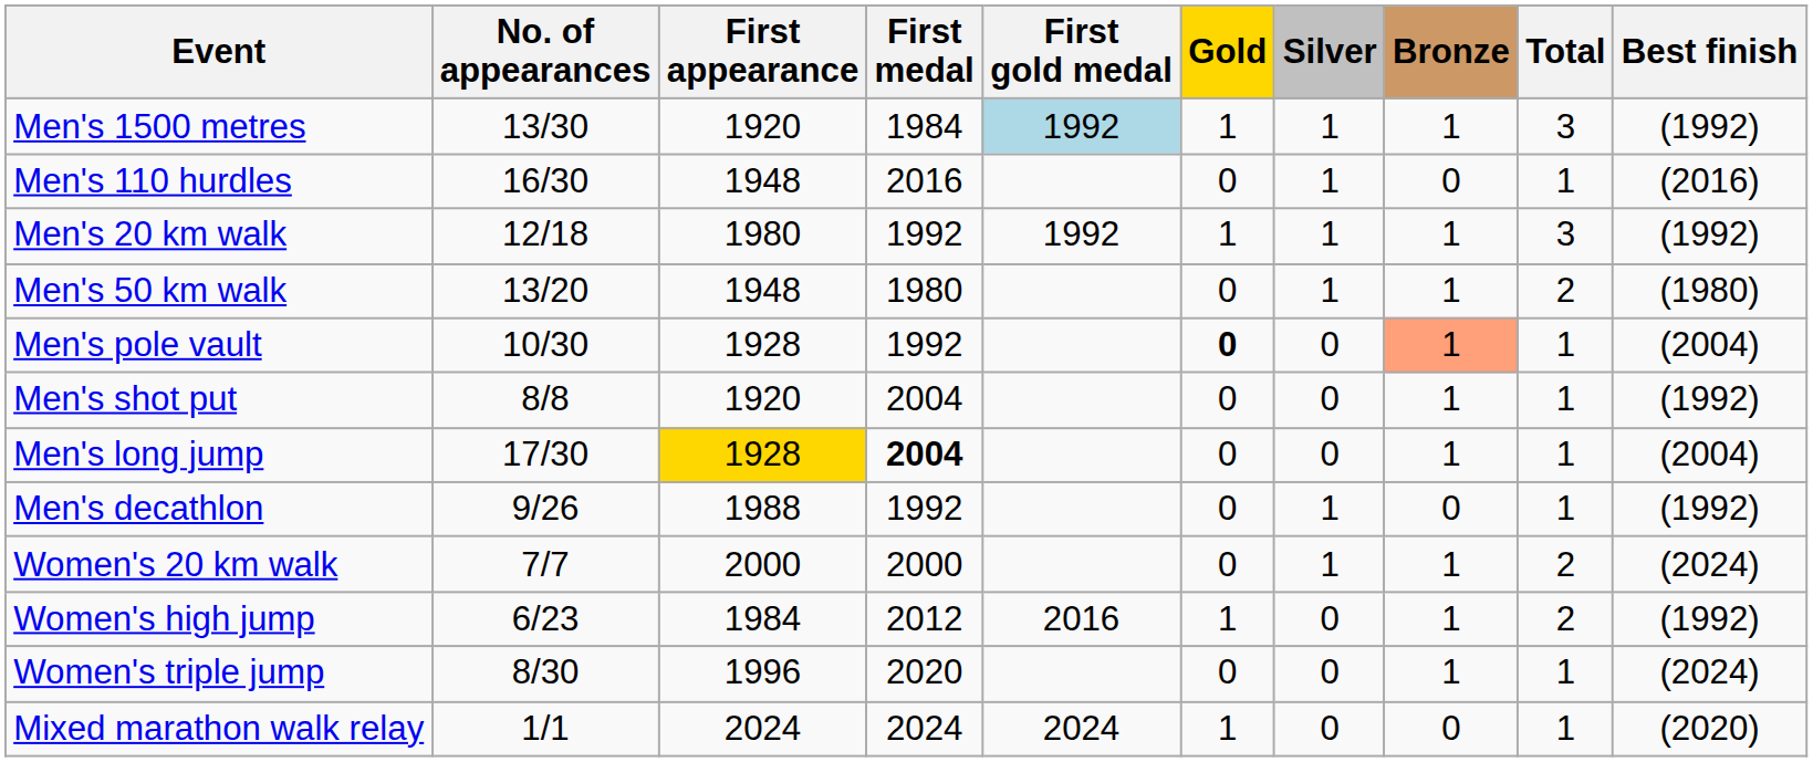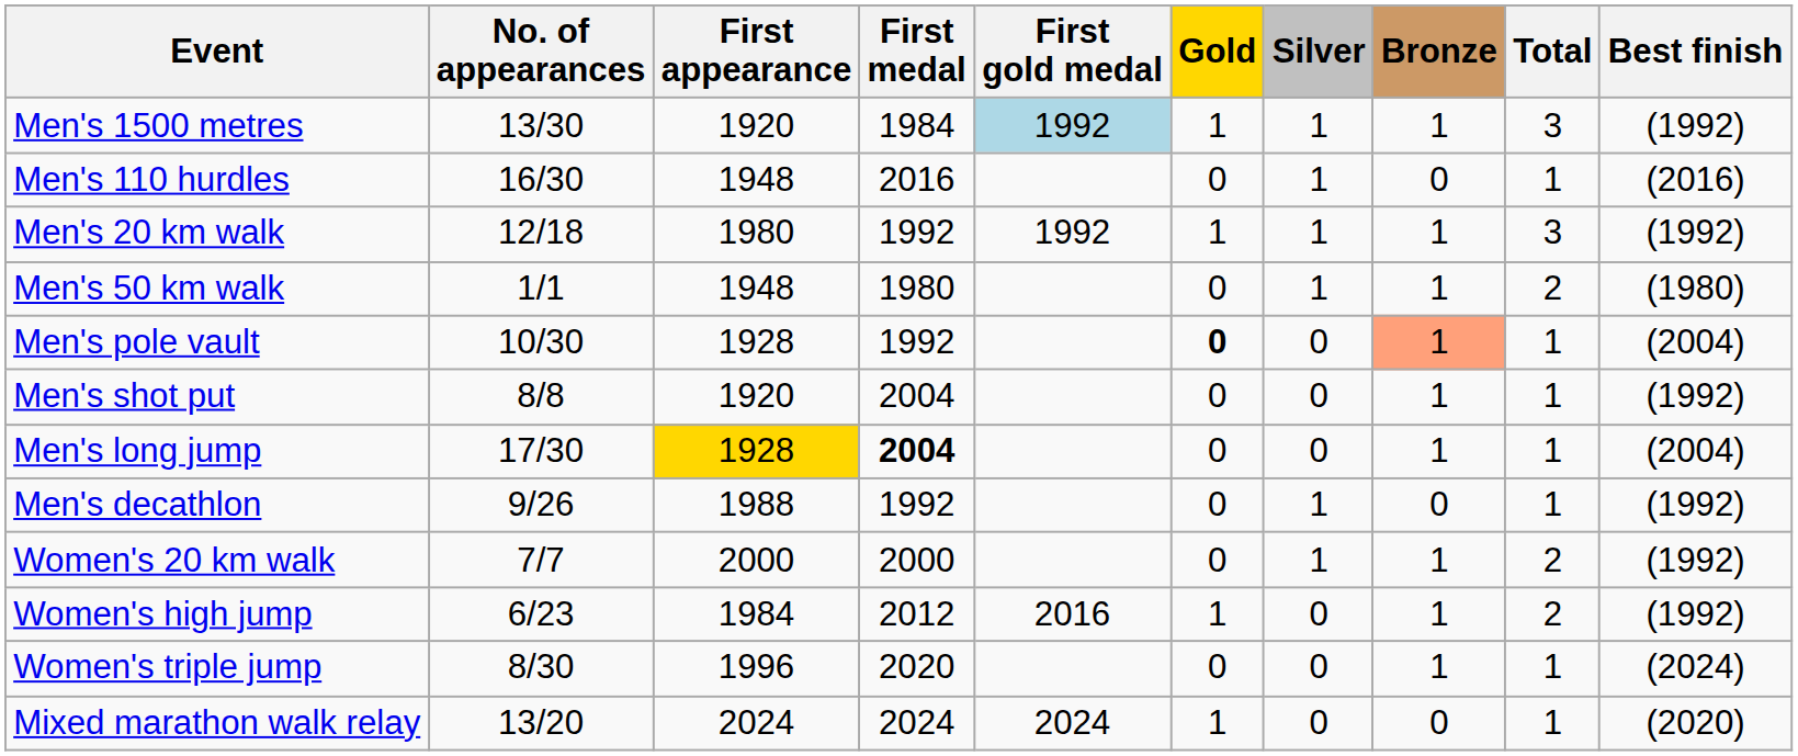Men's 50 km walk | No. of appearances: 13/20 -> 1/1
Women's 20 km walk | Best finish: (2024) -> (1992)
Mixed marathon walk relay | No. of appearances: 1/1 -> 13/20
